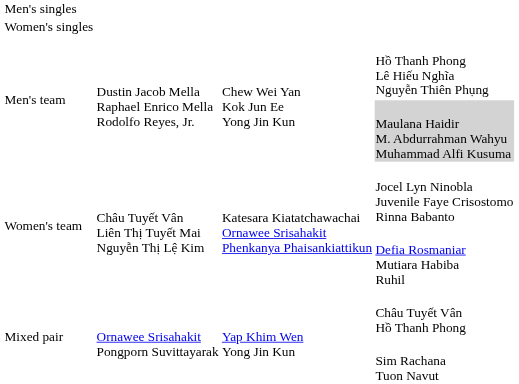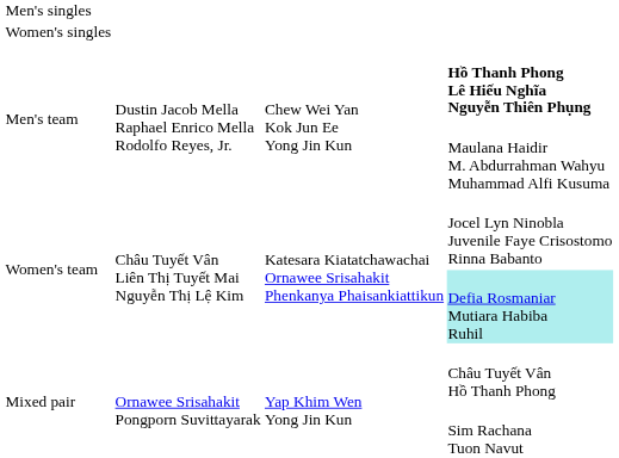Hồ Thanh Phong Lê Hiếu Nghĩa Nguyễn Thiên Phụng | column 4: normal -> bold
Maulana Haidir M. Abdurrahman Wahyu Muhammad Alfi Kusuma | column 4: lightgrey background -> no background
Defia Rosmaniar Mutiara Habiba Ruhil | column 4: no background -> paleturquoise background
